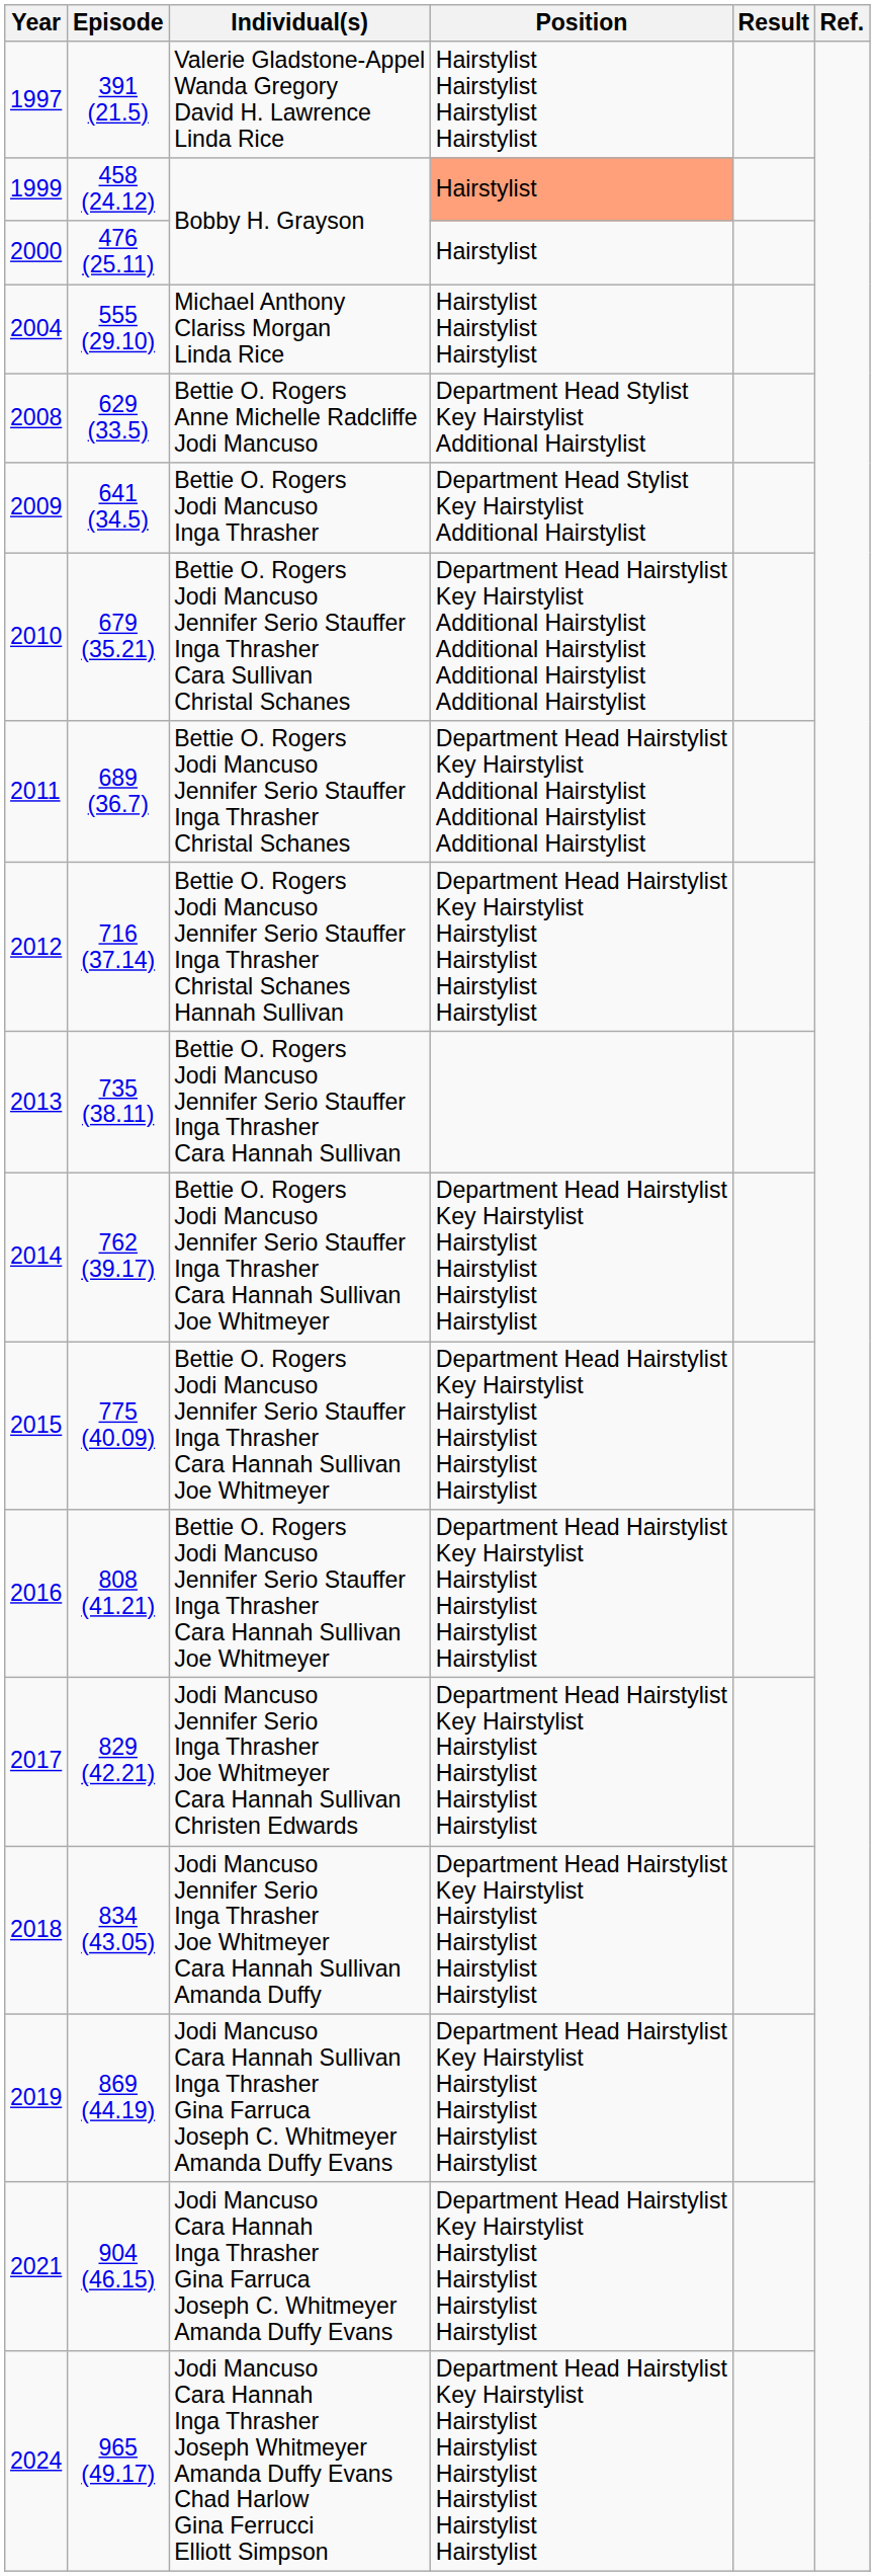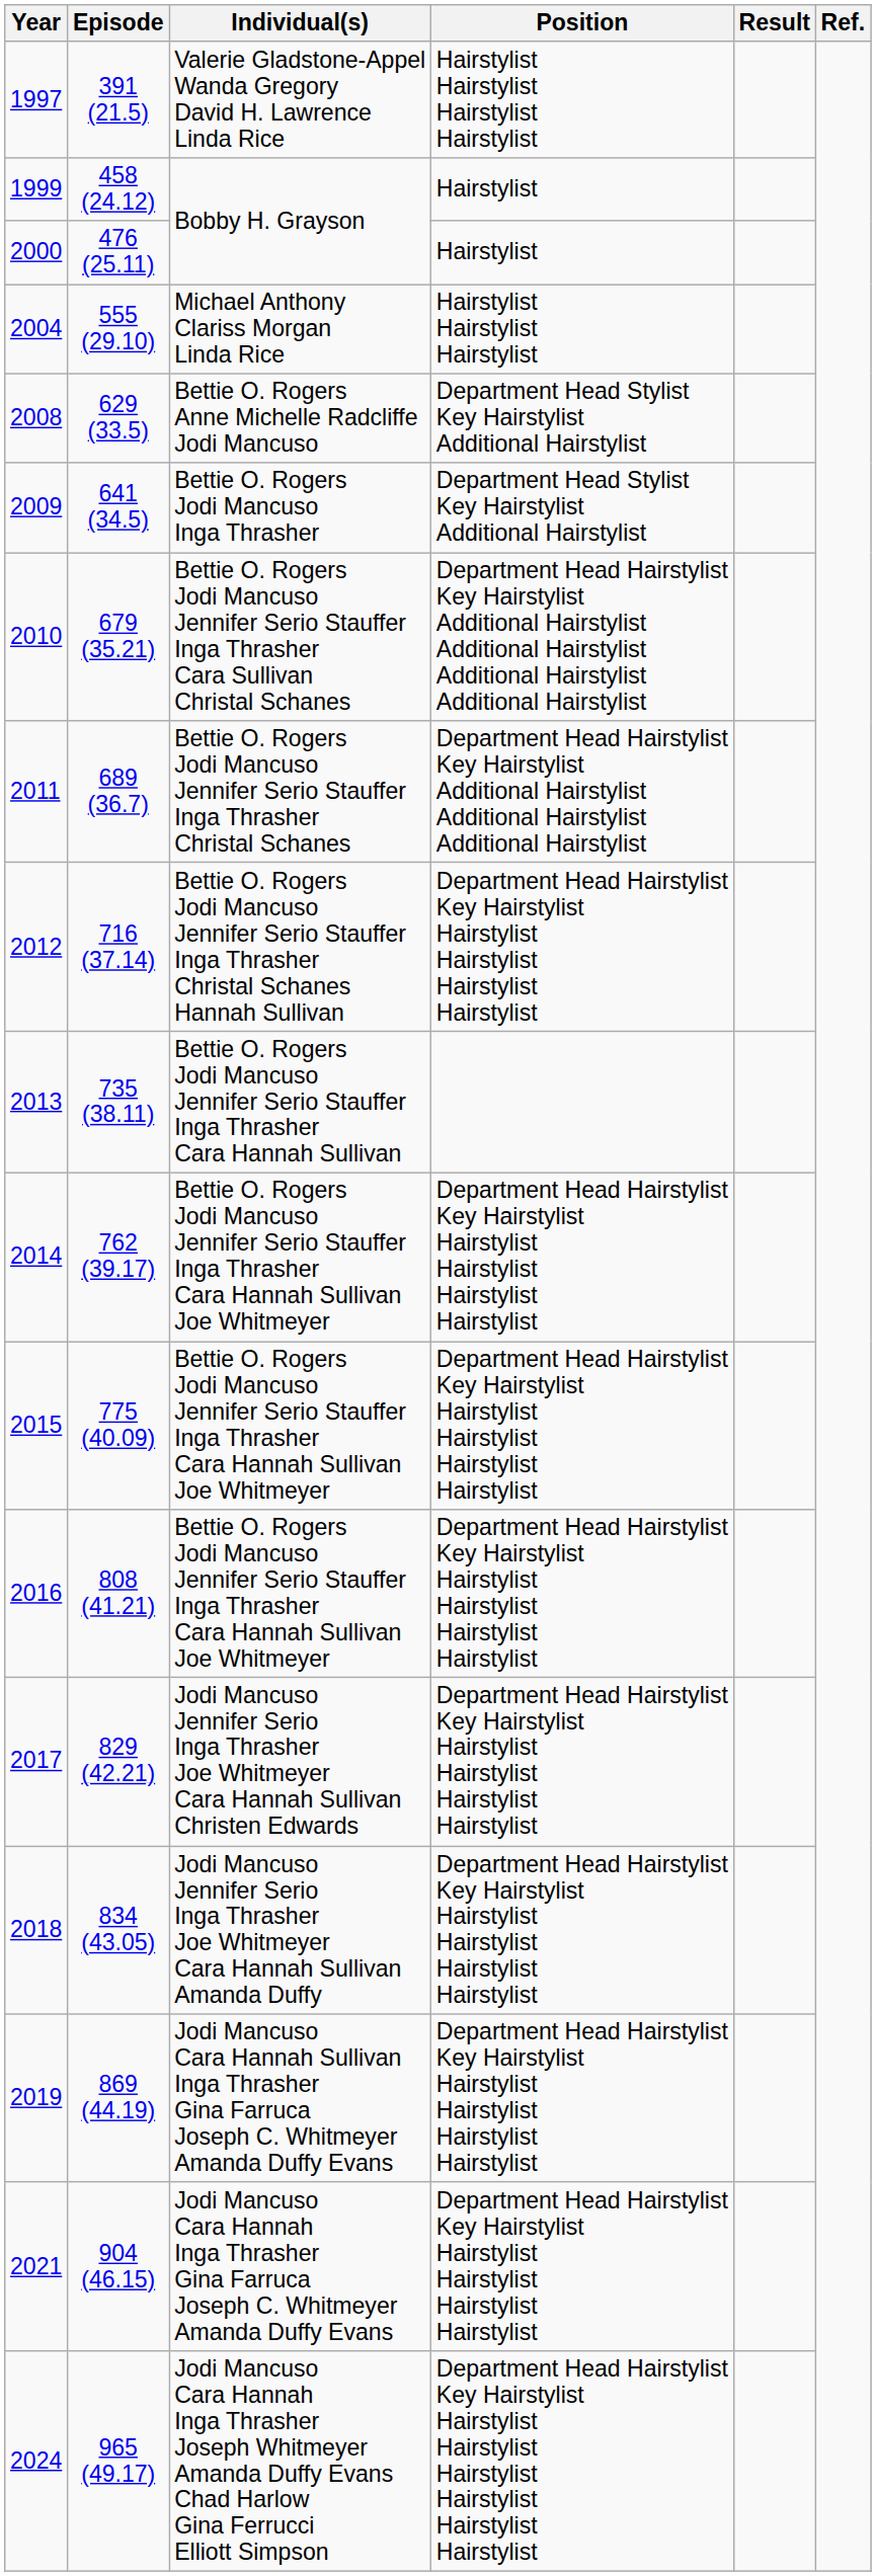1999 | Position: lightsalmon background -> no background
